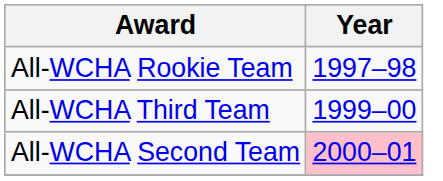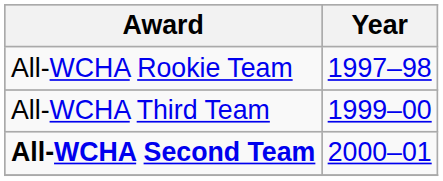row 4 | Award: normal -> bold
row 4 | Year: pink background -> no background
